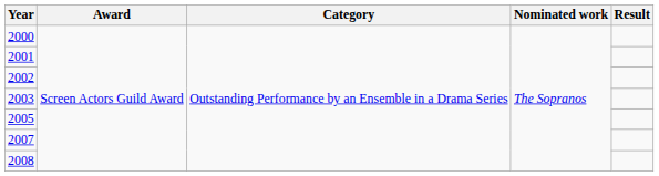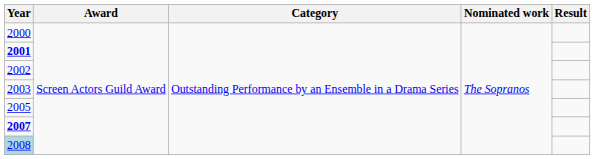2001 | Year: normal -> bold
2007 | Year: normal -> bold
2008 | Year: no background -> lightblue background
